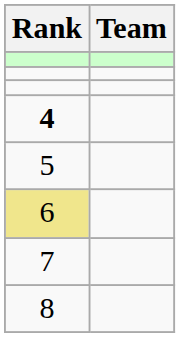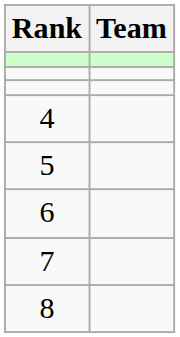row 5 | Rank: bold -> normal
row 7 | Rank: khaki background -> no background
